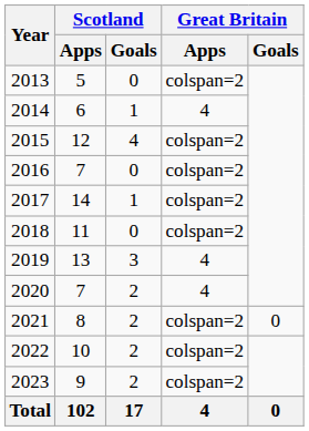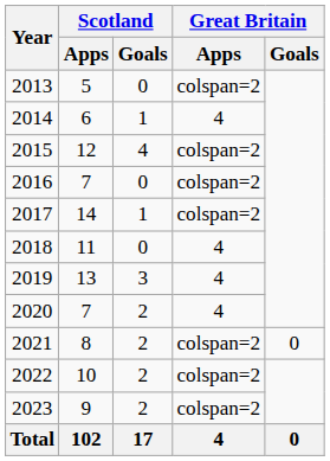2018 | Great Britain / Apps: colspan=2 -> 4
